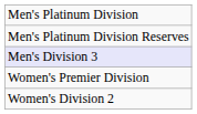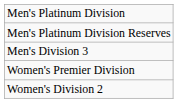row 3 | column 1: lavender background -> no background
